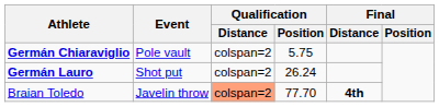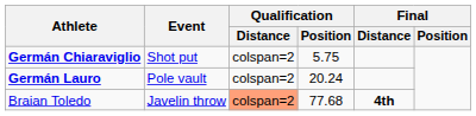Germán Chiaraviglio | Event: Pole vault -> Shot put
Germán Lauro | Event: Shot put -> Pole vault
Germán Lauro | Qualification / Position: 26.24 -> 20.24
Braian Toledo | Qualification / Position: 77.70 -> 77.68
